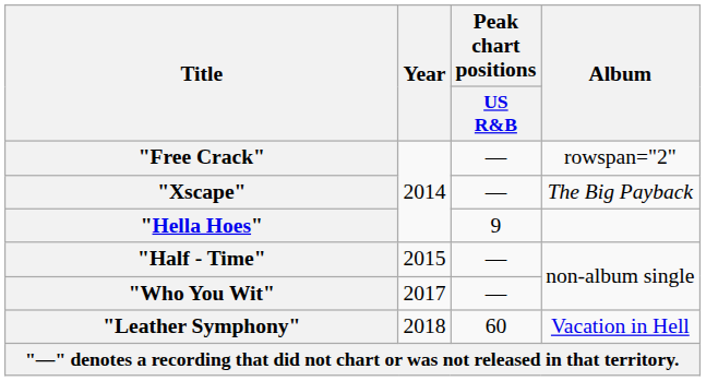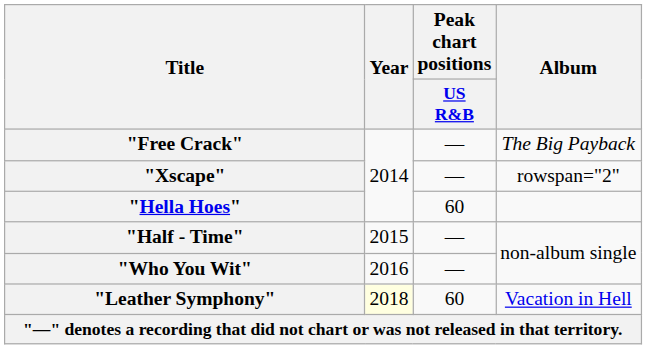"Free Crack" | Album: rowspan="2" -> The Big Payback
"Xscape" | Album: The Big Payback -> rowspan="2"
"Hella Hoes" | Peak chart positions / US R&B: 9 -> 60
"Who You Wit" | Year: 2017 -> 2016
"Leather Symphony" | Year: no background -> lightyellow background
